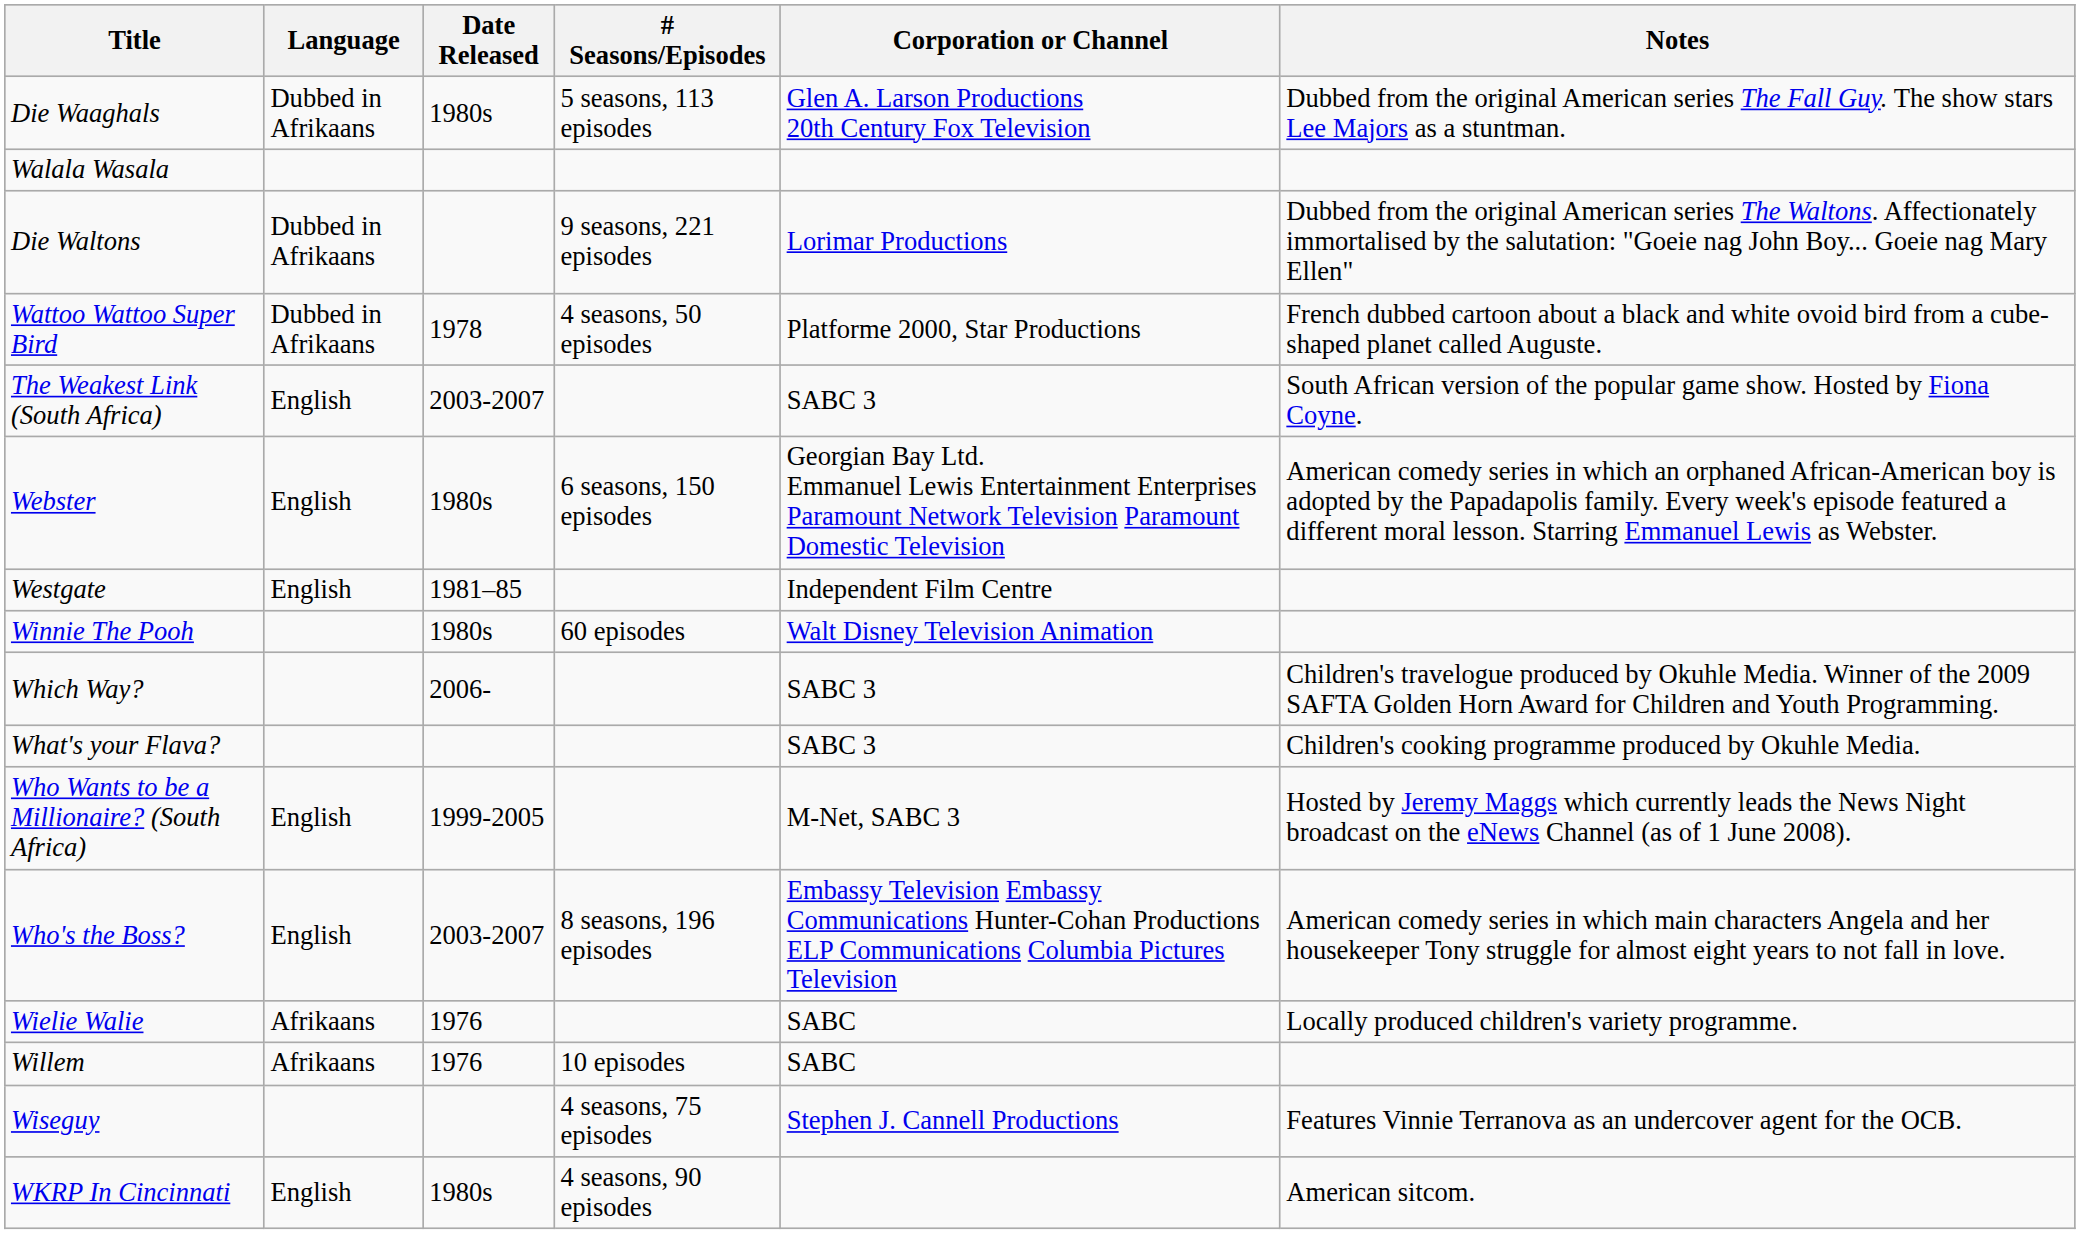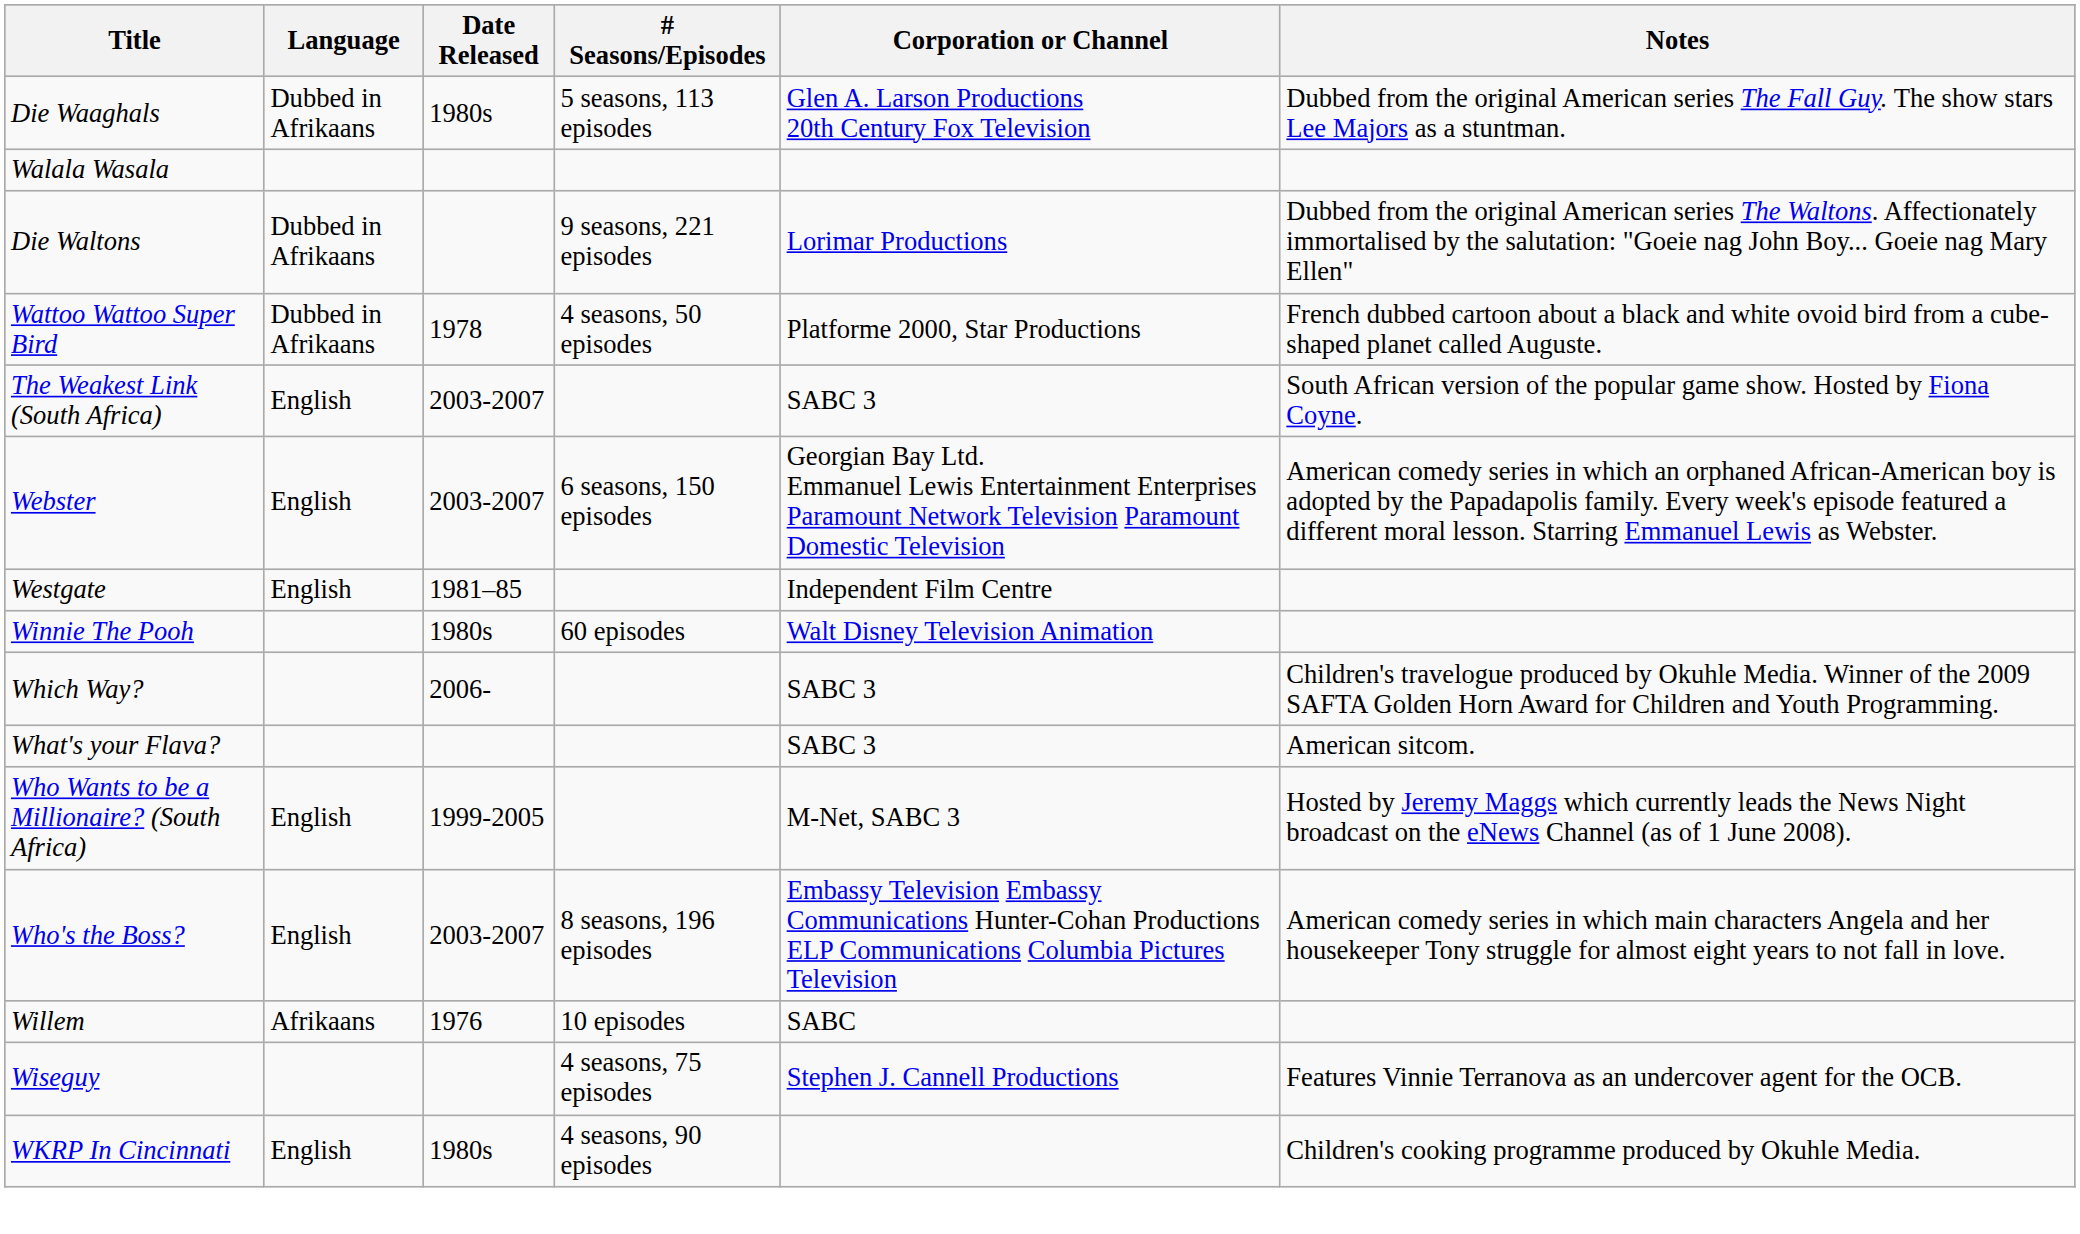Webster | Date Released: 1980s -> 2003-2007
What's your Flava? | Notes: Children's cooking programme produced by Okuhle Media. -> American sitcom.
- row: Wielie Walie | Afrikaans | 1976 | SABC | Locally produced children's variety programme.
WKRP In Cincinnati | Notes: American sitcom. -> Children's cooking programme produced by Okuhle Media.
